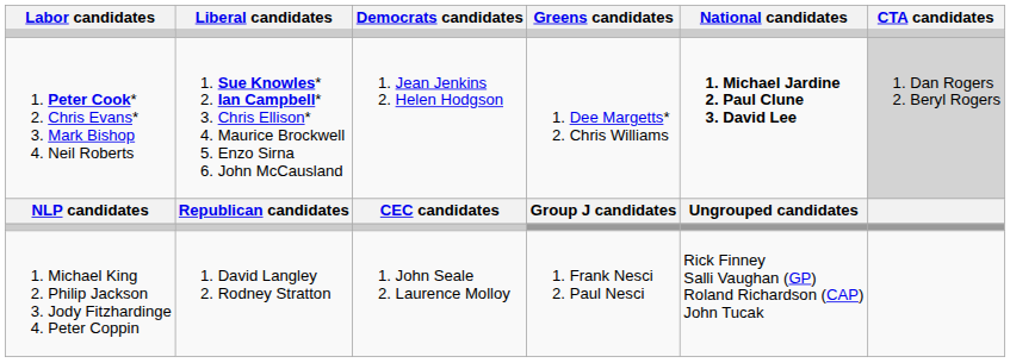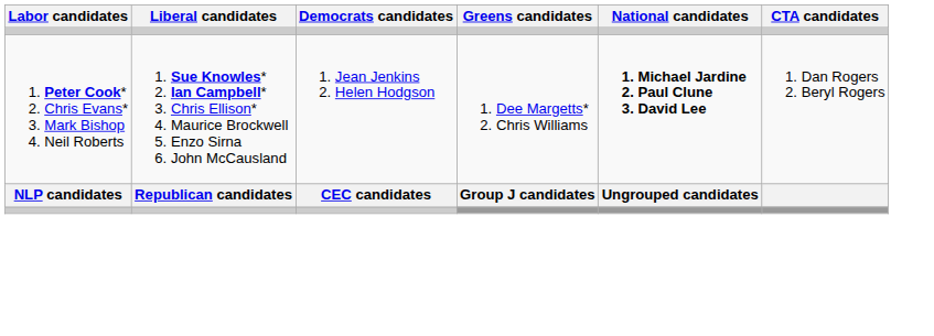Peter Cook* Chris Evans* Mark Bishop Neil Roberts | CTA candidates: lightgrey background -> no background
- row: Michael King Philip Jackson Jody Fitzhardinge Peter Coppin | David Langley Rodney Stratton | John Seale Laurence Molloy | Frank Nesci Paul Nesci | Rick Finney Salli Vaughan (GP) Roland Richardson (CAP) John Tucak
